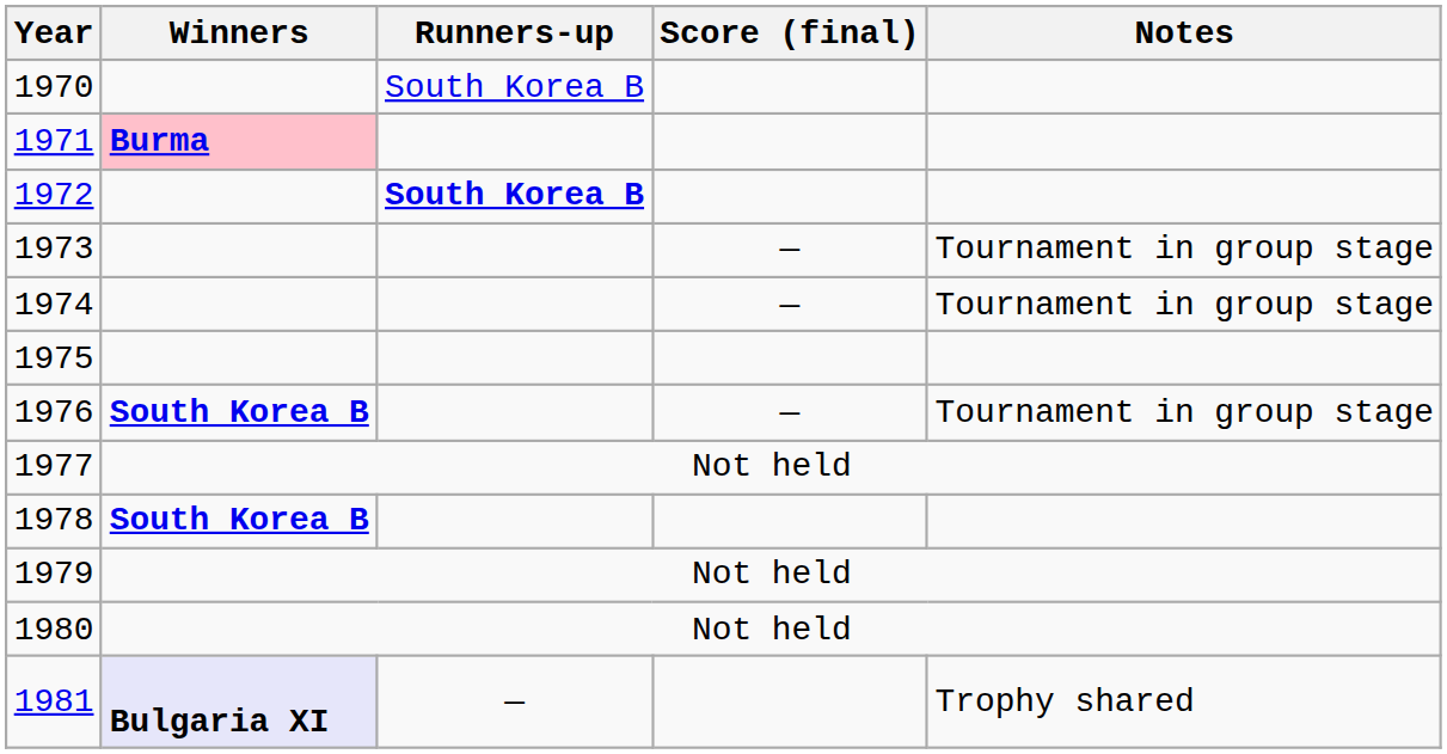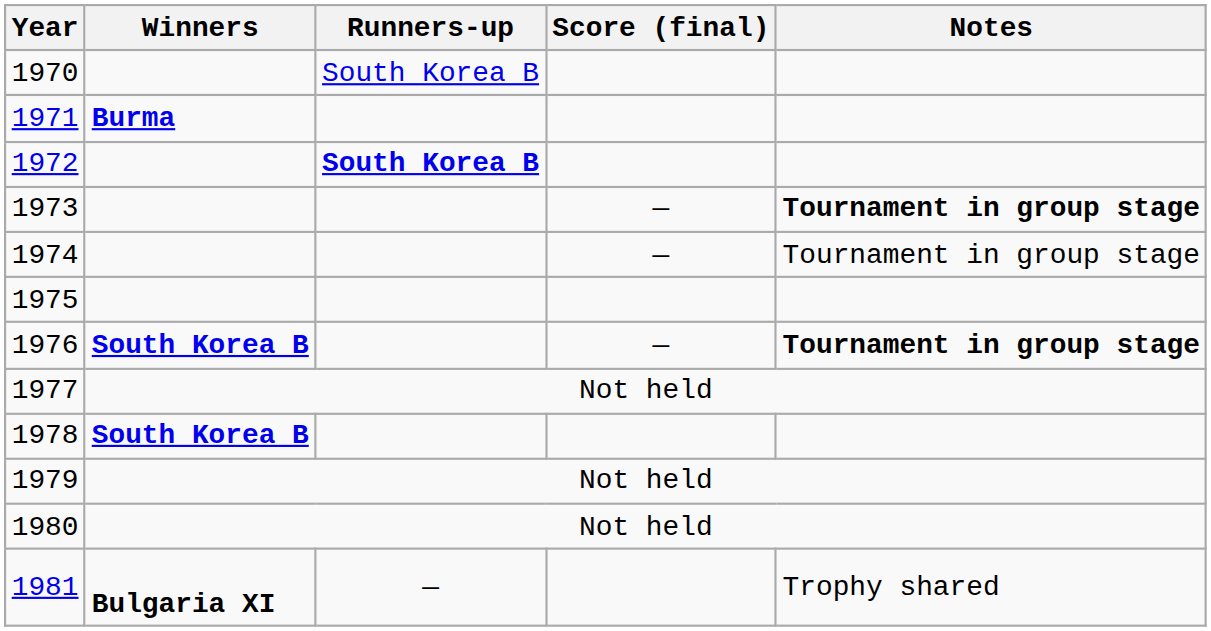1971 | Winners: pink background -> no background
1973 | Notes: normal -> bold
1976 | Notes: normal -> bold
1981 | Winners: lavender background -> no background
